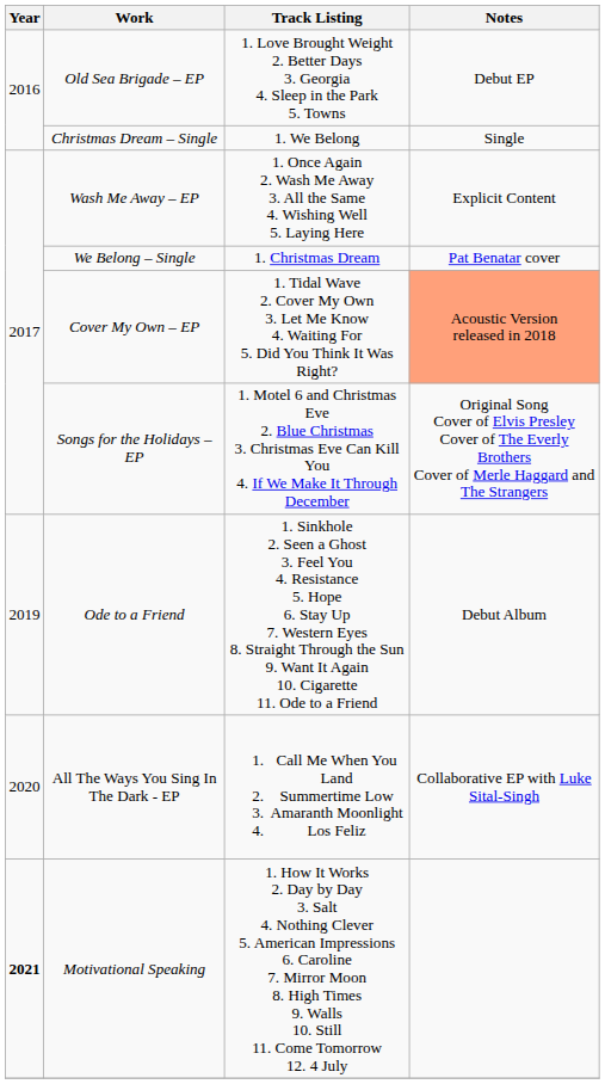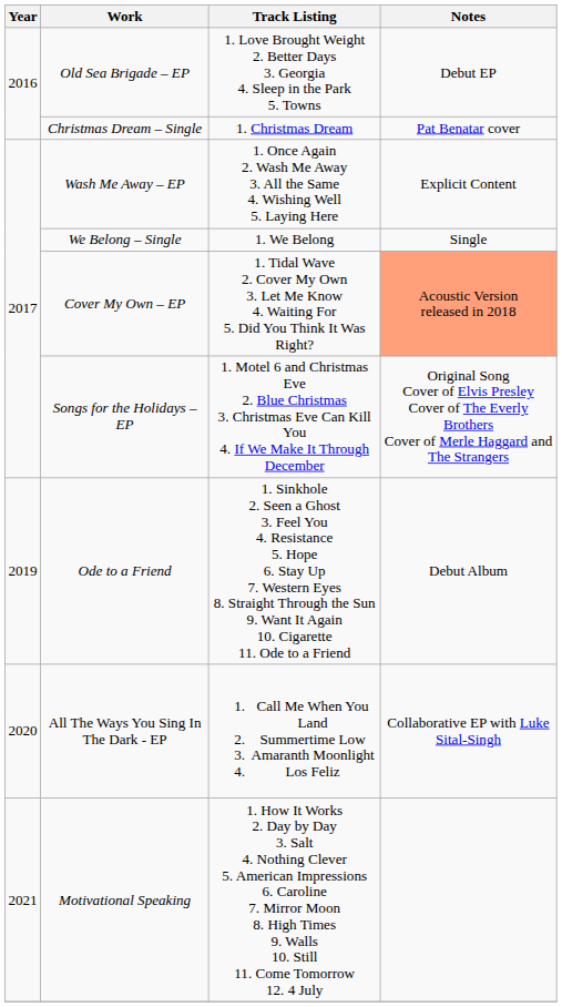Christmas Dream – Single | Track Listing: 1. We Belong -> 1. Christmas Dream
Christmas Dream – Single | Notes: Single -> Pat Benatar cover
We Belong – Single | Track Listing: 1. Christmas Dream -> 1. We Belong
We Belong – Single | Notes: Pat Benatar cover -> Single
Motivational Speaking | Year: bold -> normal
